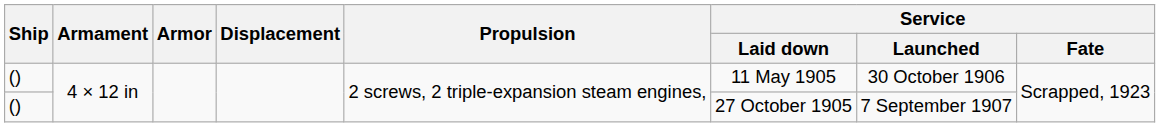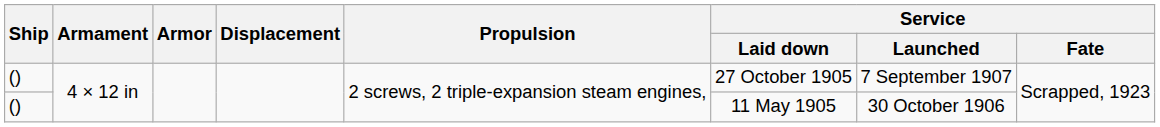row 3 | Service / Laid down: 11 May 1905 -> 27 October 1905
row 3 | Service / Launched: 30 October 1906 -> 7 September 1907
row 4 | Service / Laid down: 27 October 1905 -> 11 May 1905
row 4 | Service / Launched: 7 September 1907 -> 30 October 1906
